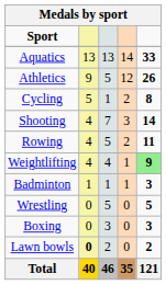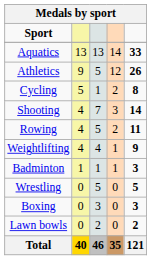Weightlifting | column 5: lightgreen background -> no background
Lawn bowls | column 2: bold -> normal
